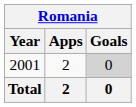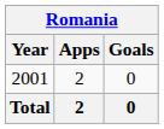2001 | Goals: lightgrey background -> no background
